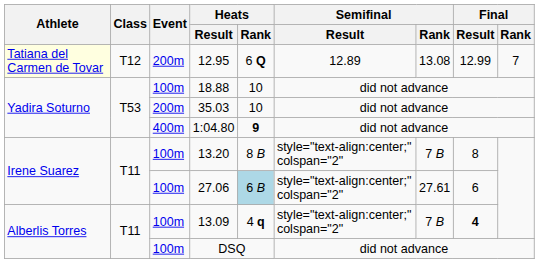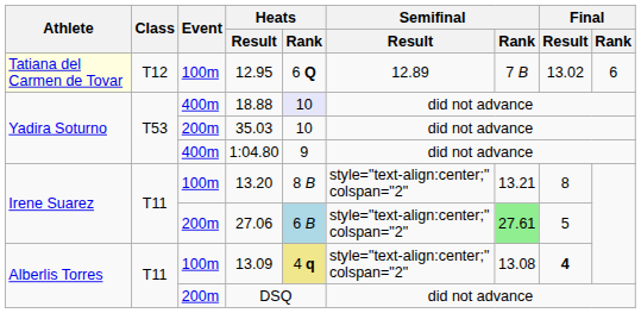12.95 | Event: 200m -> 100m
12.95 | Semifinal / Rank: 13.08 -> 7 B
12.95 | Final / Result: 12.99 -> 13.02
12.95 | Final / Rank: 7 -> 6
18.88 | Event: 100m -> 400m
18.88 | Heats / Rank: no background -> lavender background
1:04.80 | Heats / Rank: bold -> normal
13.20 | Semifinal / Rank: 7 B -> 13.21
27.06 | Event: 100m -> 200m
27.06 | Semifinal / Rank: no background -> lightgreen background
27.06 | Final / Result: 6 -> 5
13.09 | Heats / Rank: no background -> khaki background
13.09 | Semifinal / Rank: 7 B -> 13.08
DSQ | Event: 100m -> 200m
